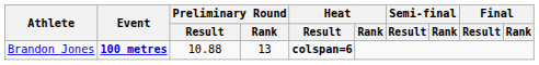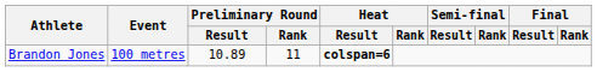Brandon Jones | Event: bold -> normal
Brandon Jones | Preliminary Round / Result: 10.88 -> 10.89
Brandon Jones | Preliminary Round / Rank: 13 -> 11
